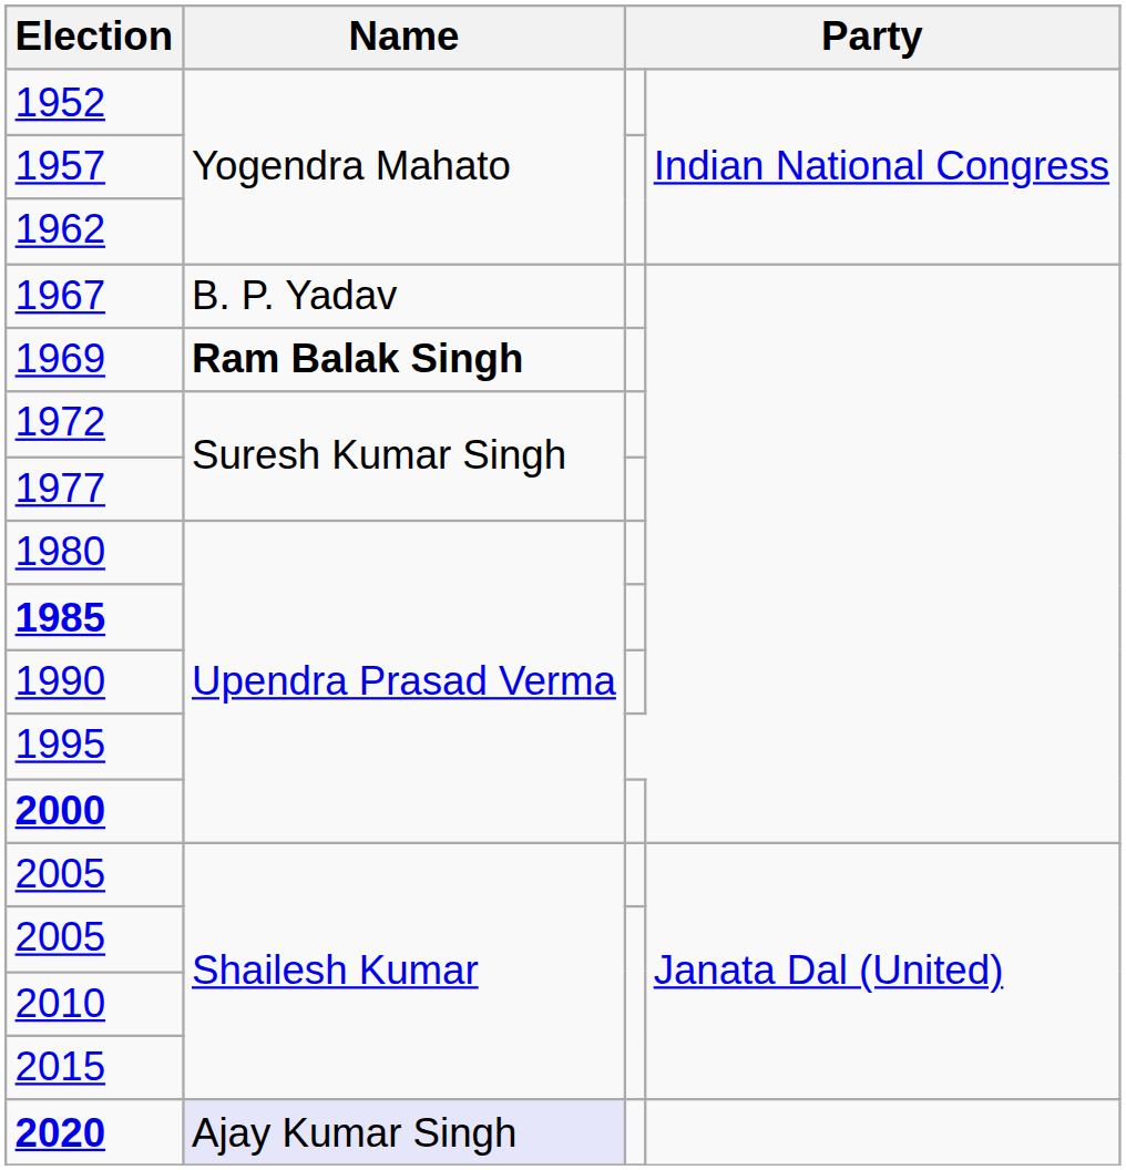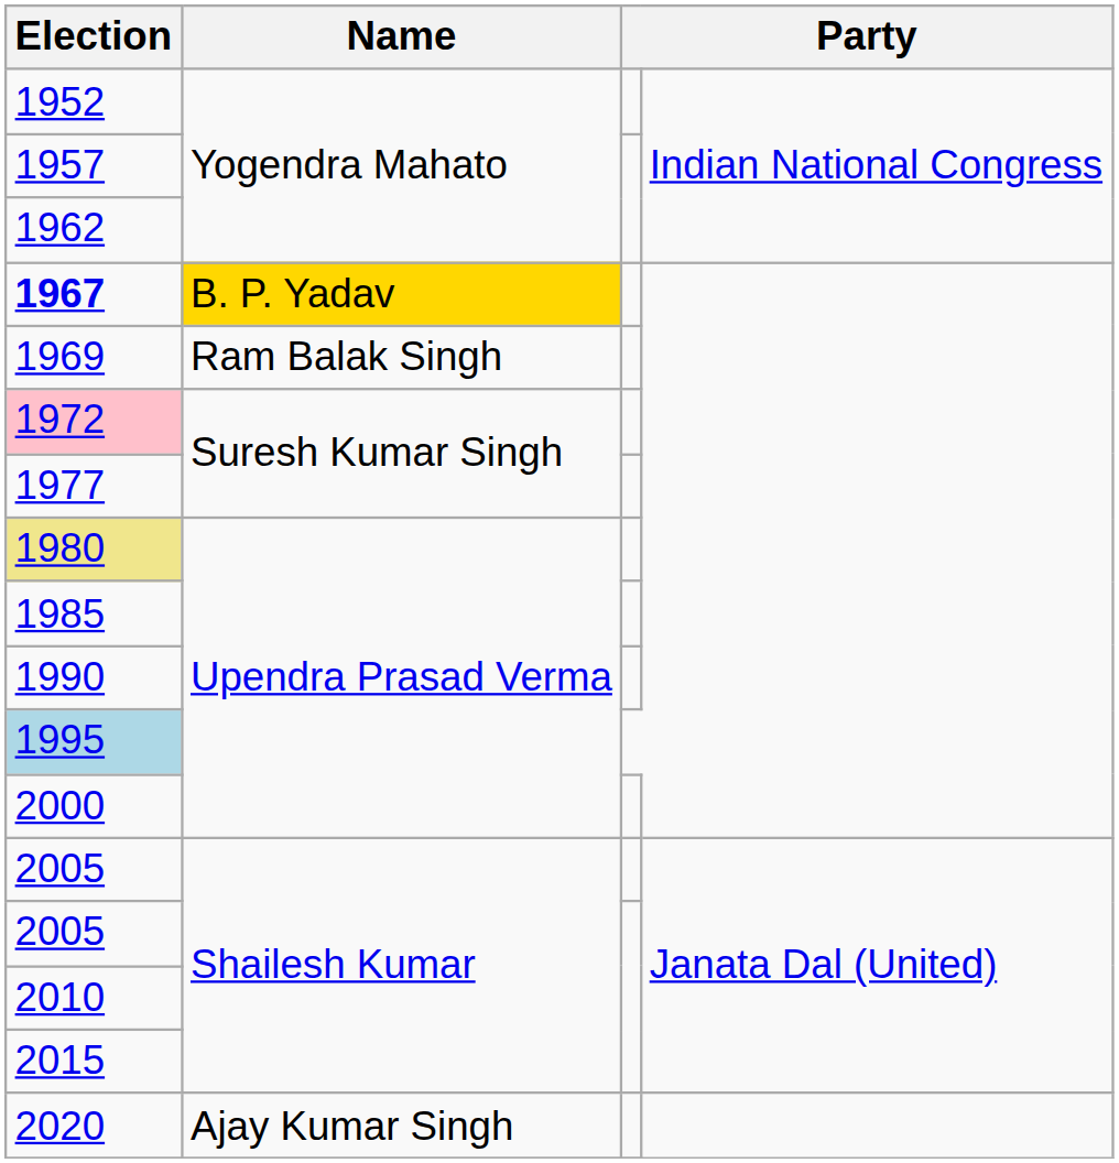1967 | Election: normal -> bold
1967 | Name: no background -> gold background
1969 | Name: bold -> normal
1972 | Election: no background -> pink background
1980 | Election: no background -> khaki background
1985 | Election: bold -> normal
1995 | Election: no background -> lightblue background
2000 | Election: bold -> normal
2020 | Election: bold -> normal
2020 | Name: lavender background -> no background
